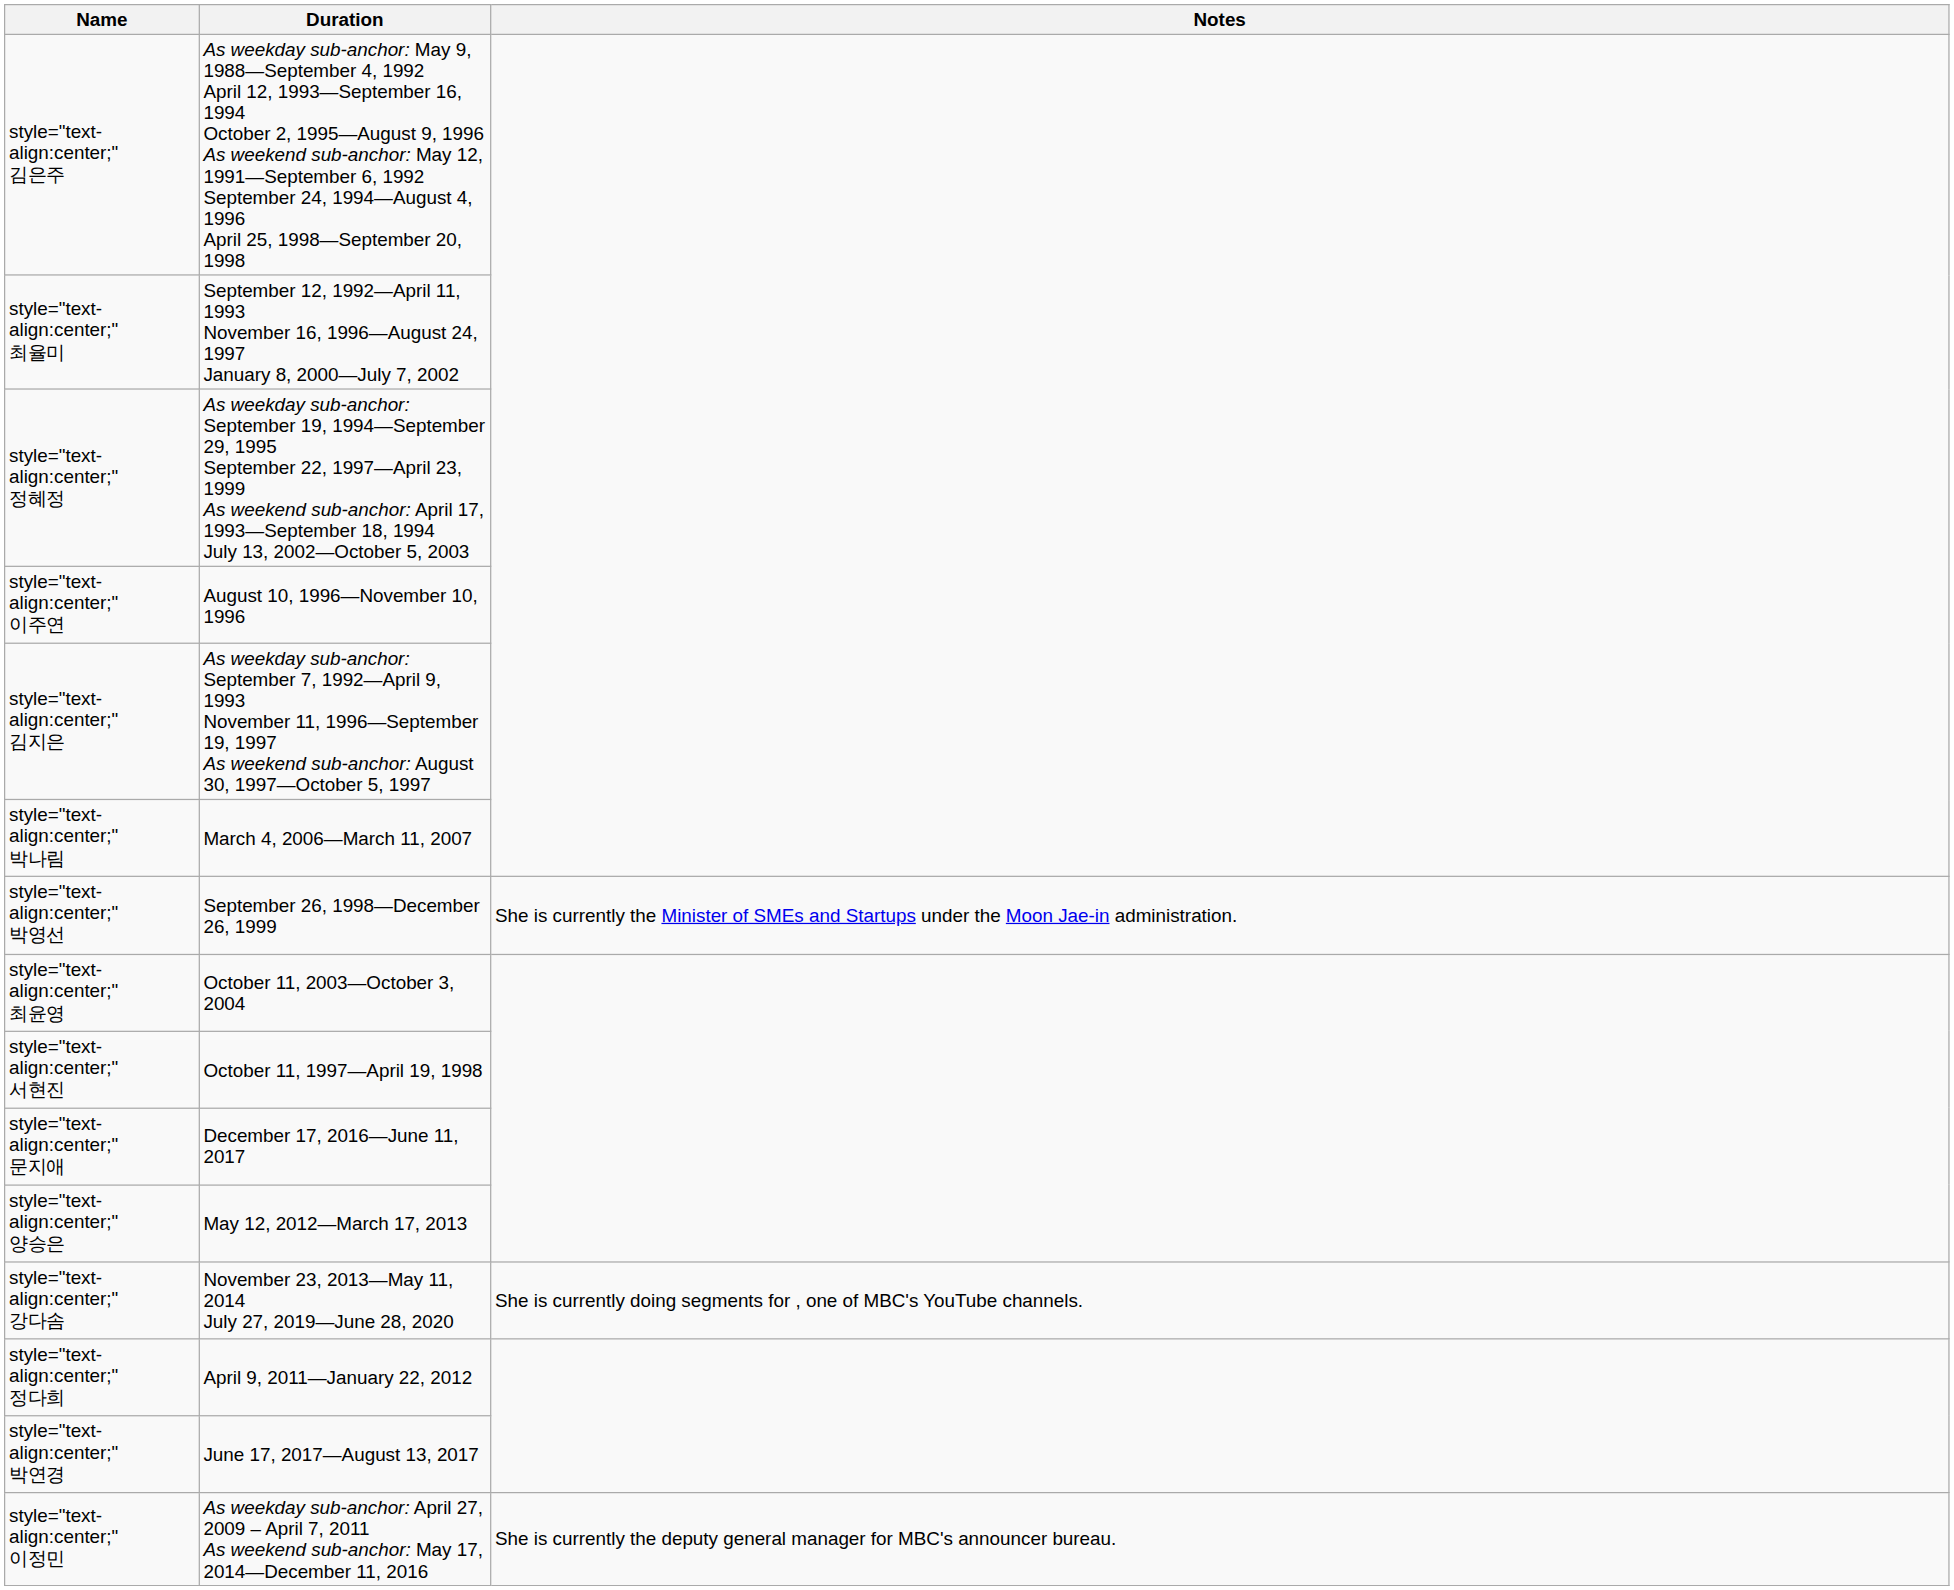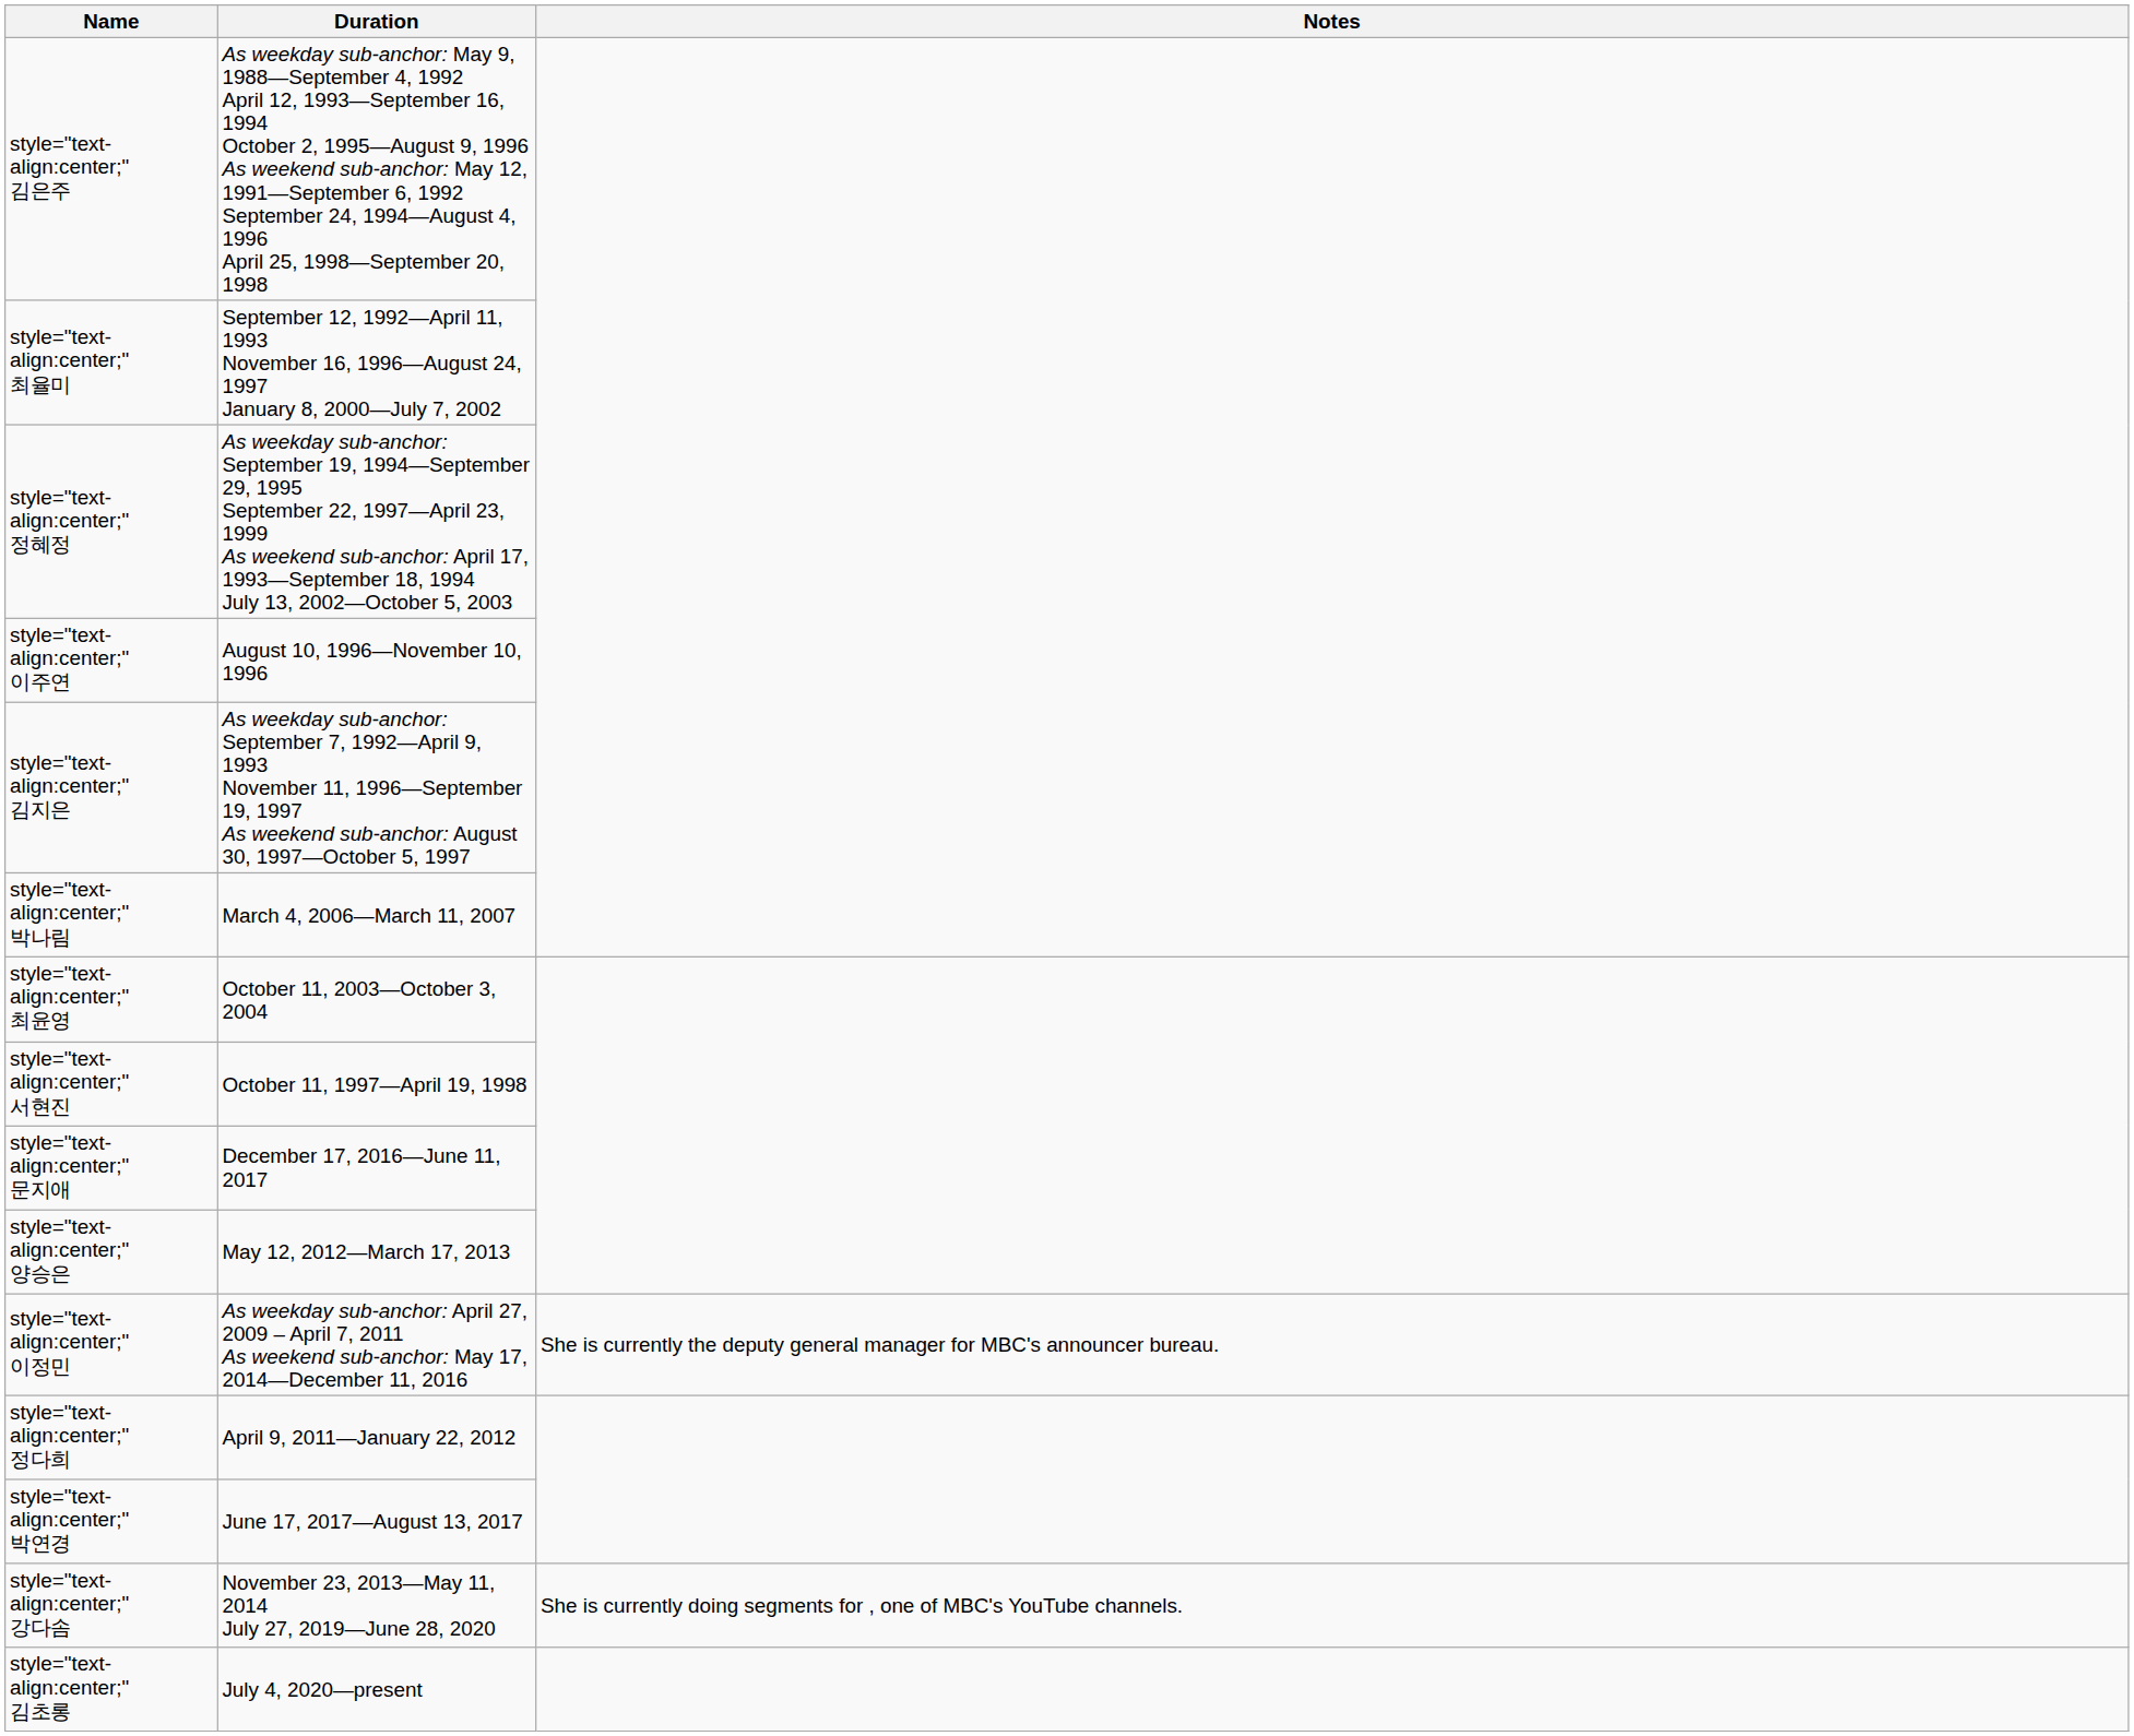- row: style="text-align:center;" 박영선 | September 26, 1998—December 26, 1999 | She is currently the Minister of SMEs and Startups under the Moon Jae-in administration.
rows swapped: style="text-align:center;" 이정민 <-> style="text-align:center;" 강다솜
+ row: style="text-align:center;" 김초롱 | July 4, 2020—present
